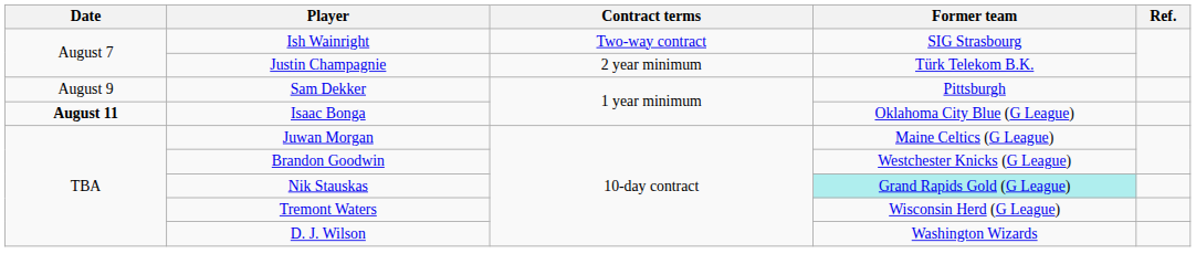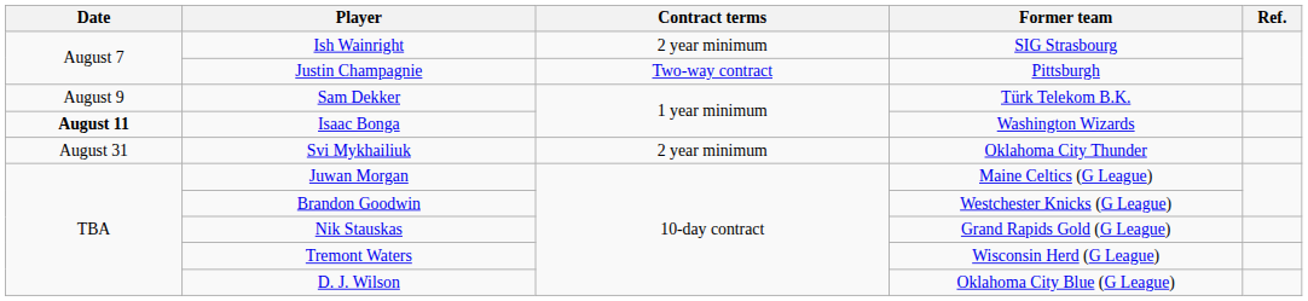Ish Wainright | Contract terms: Two-way contract -> 2 year minimum
Justin Champagnie | Contract terms: 2 year minimum -> Two-way contract
Justin Champagnie | Former team: Türk Telekom B.K. -> Pittsburgh
Sam Dekker | Former team: Pittsburgh -> Türk Telekom B.K.
Isaac Bonga | Former team: Oklahoma City Blue (G League) -> Washington Wizards
+ row: August 31 | Svi Mykhailiuk | 2 year minimum | Oklahoma City Thunder
Nik Stauskas | Former team: paleturquoise background -> no background
D. J. Wilson | Former team: Washington Wizards -> Oklahoma City Blue (G League)
